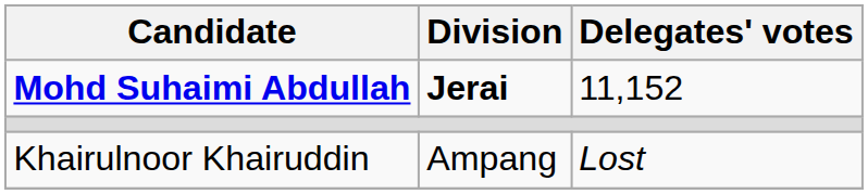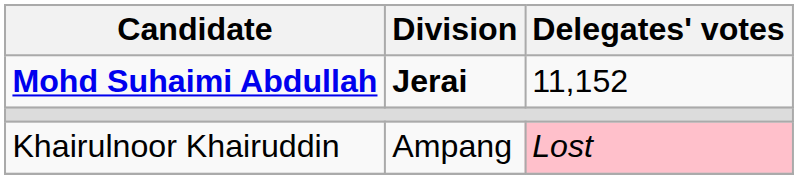Khairulnoor Khairuddin | Delegates' votes: no background -> pink background
